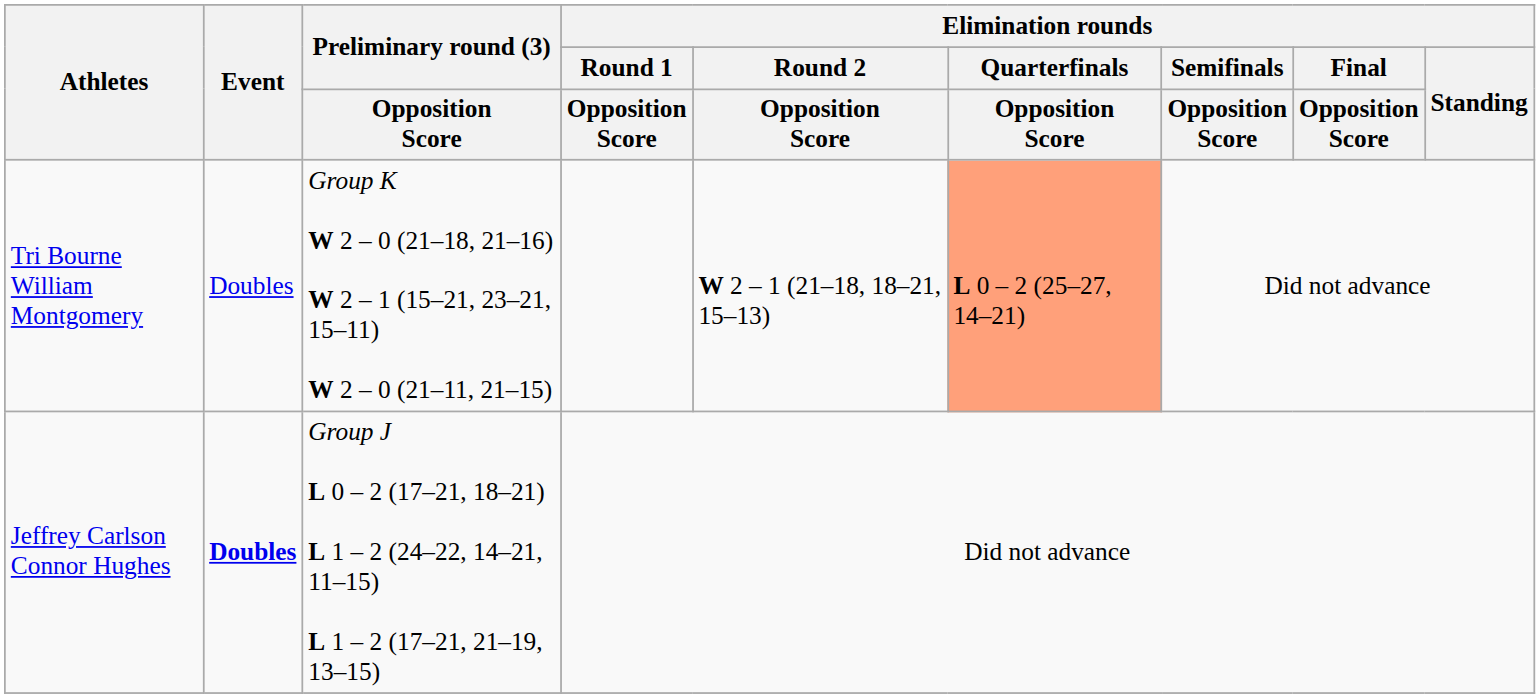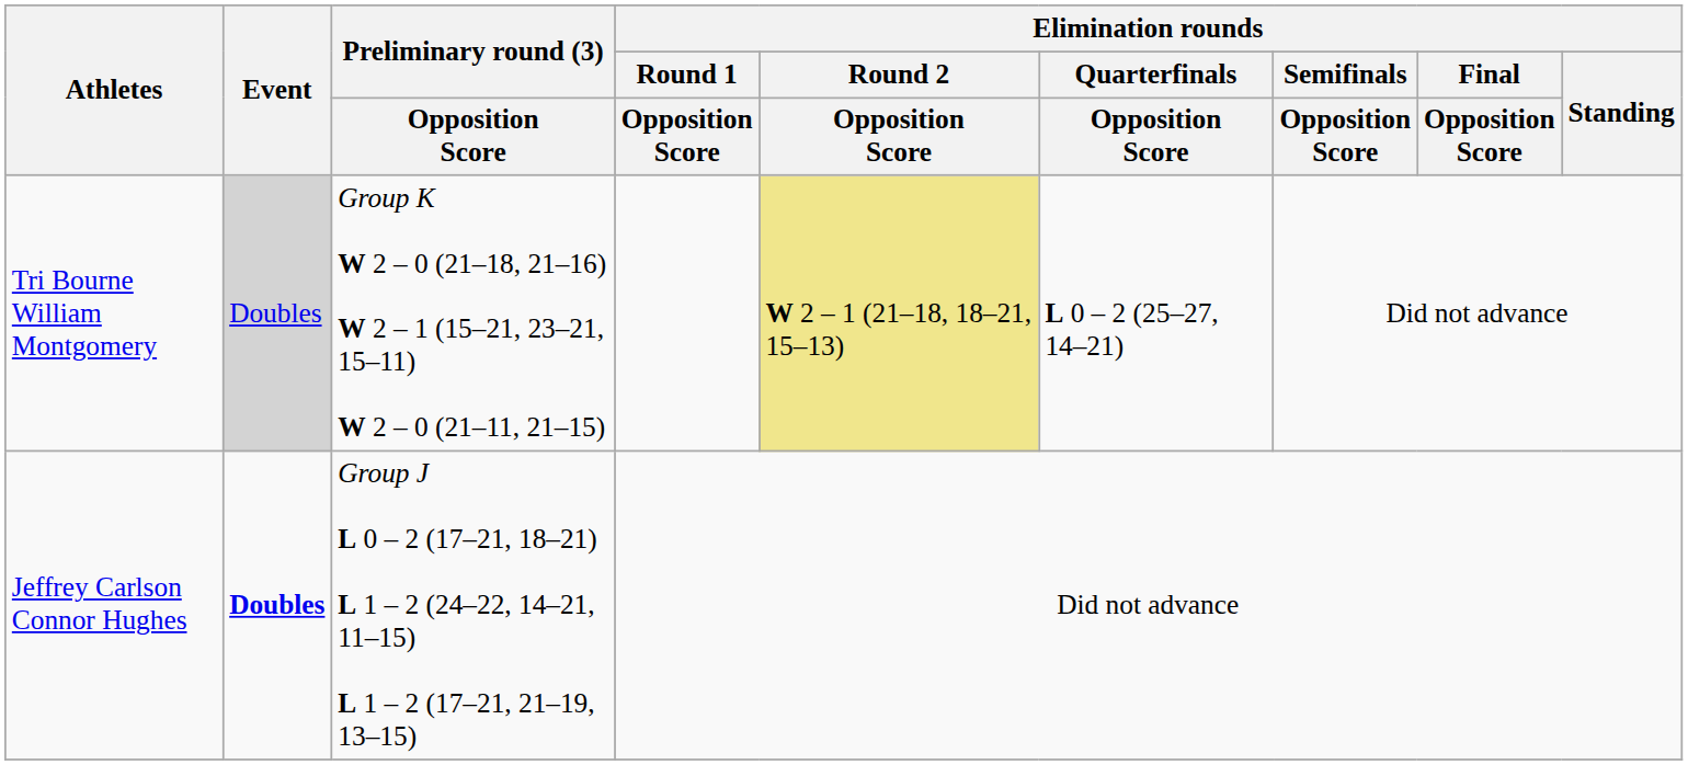Tri Bourne William Montgomery | Event: no background -> lightgrey background
Tri Bourne William Montgomery | Elimination rounds / Round 2 / Opposition Score: no background -> khaki background
Tri Bourne William Montgomery | Elimination rounds / Quarterfinals / Opposition Score: lightsalmon background -> no background
